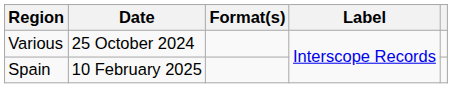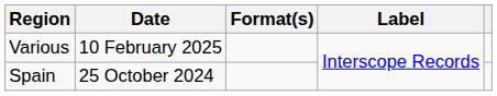Various | Date: 25 October 2024 -> 10 February 2025
Spain | Date: 10 February 2025 -> 25 October 2024
